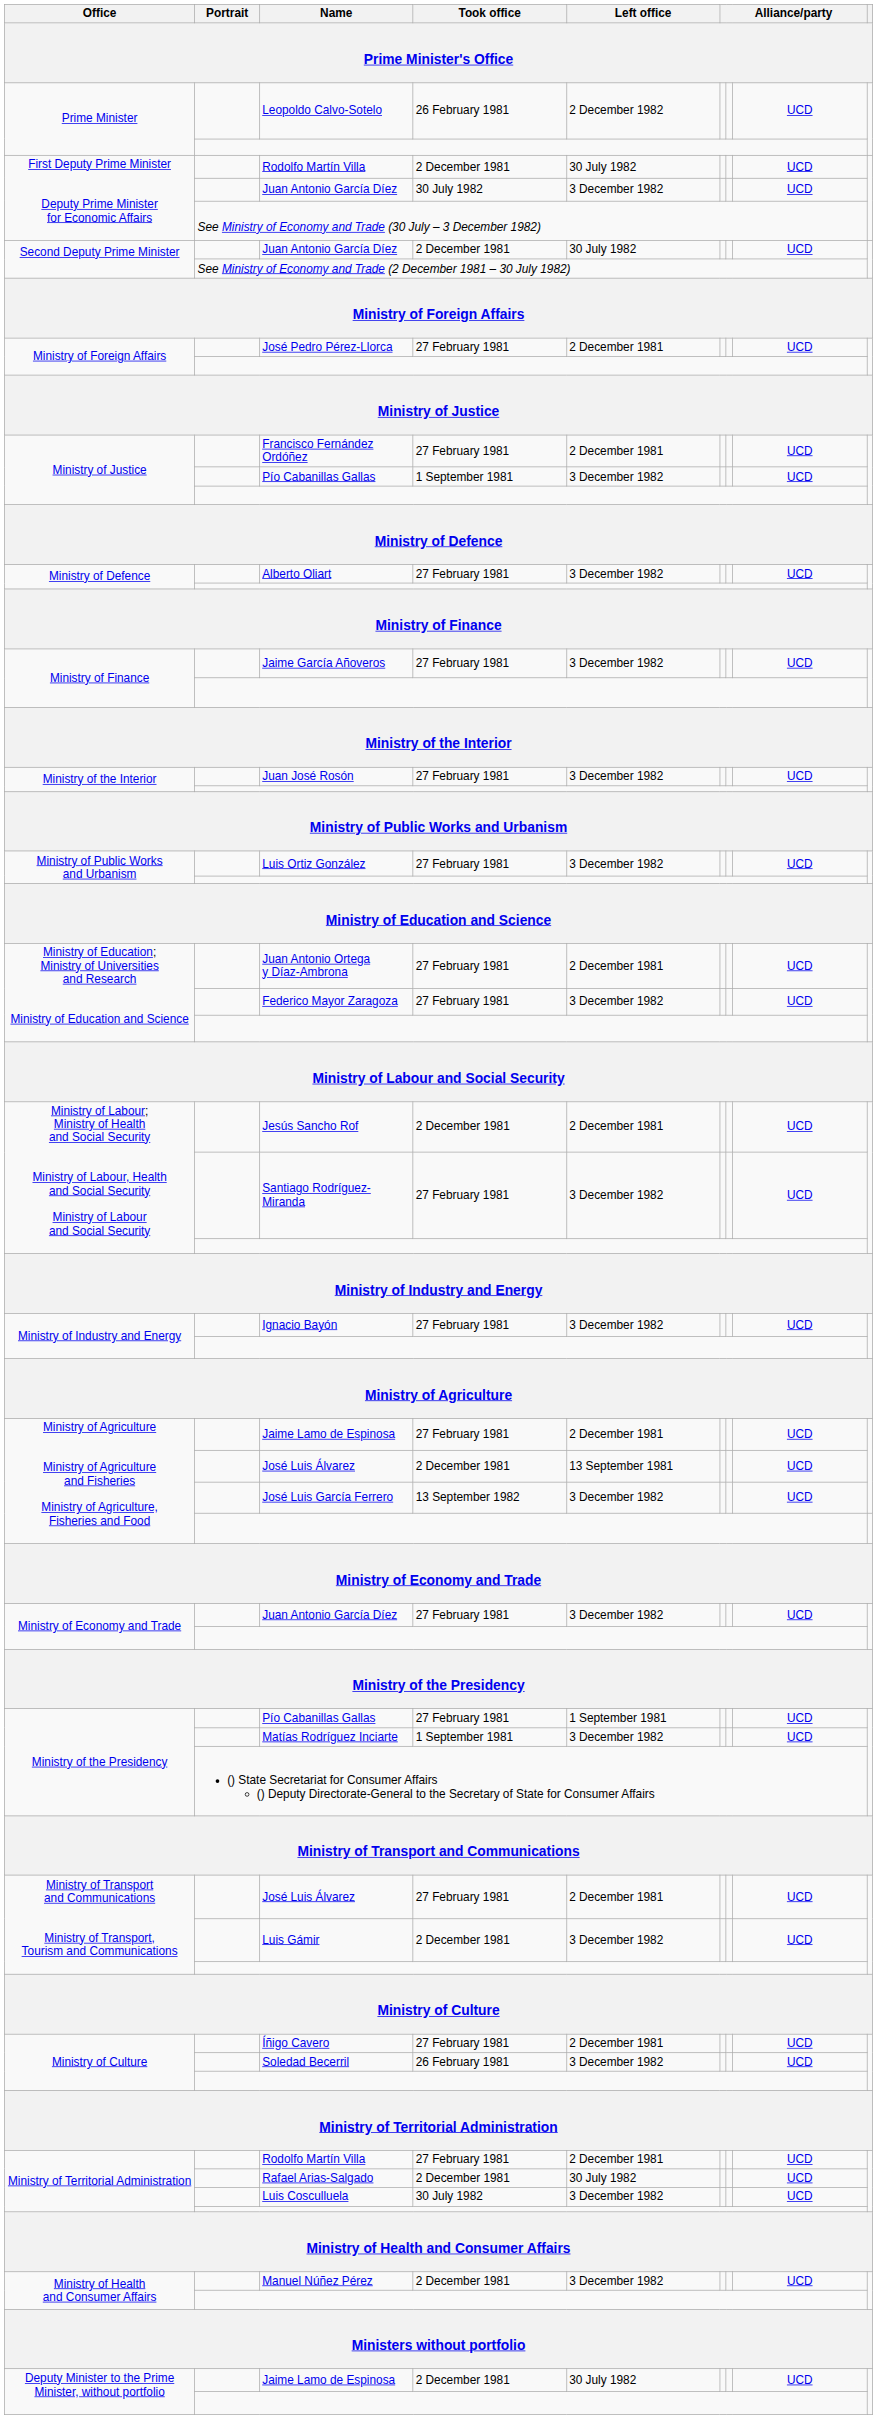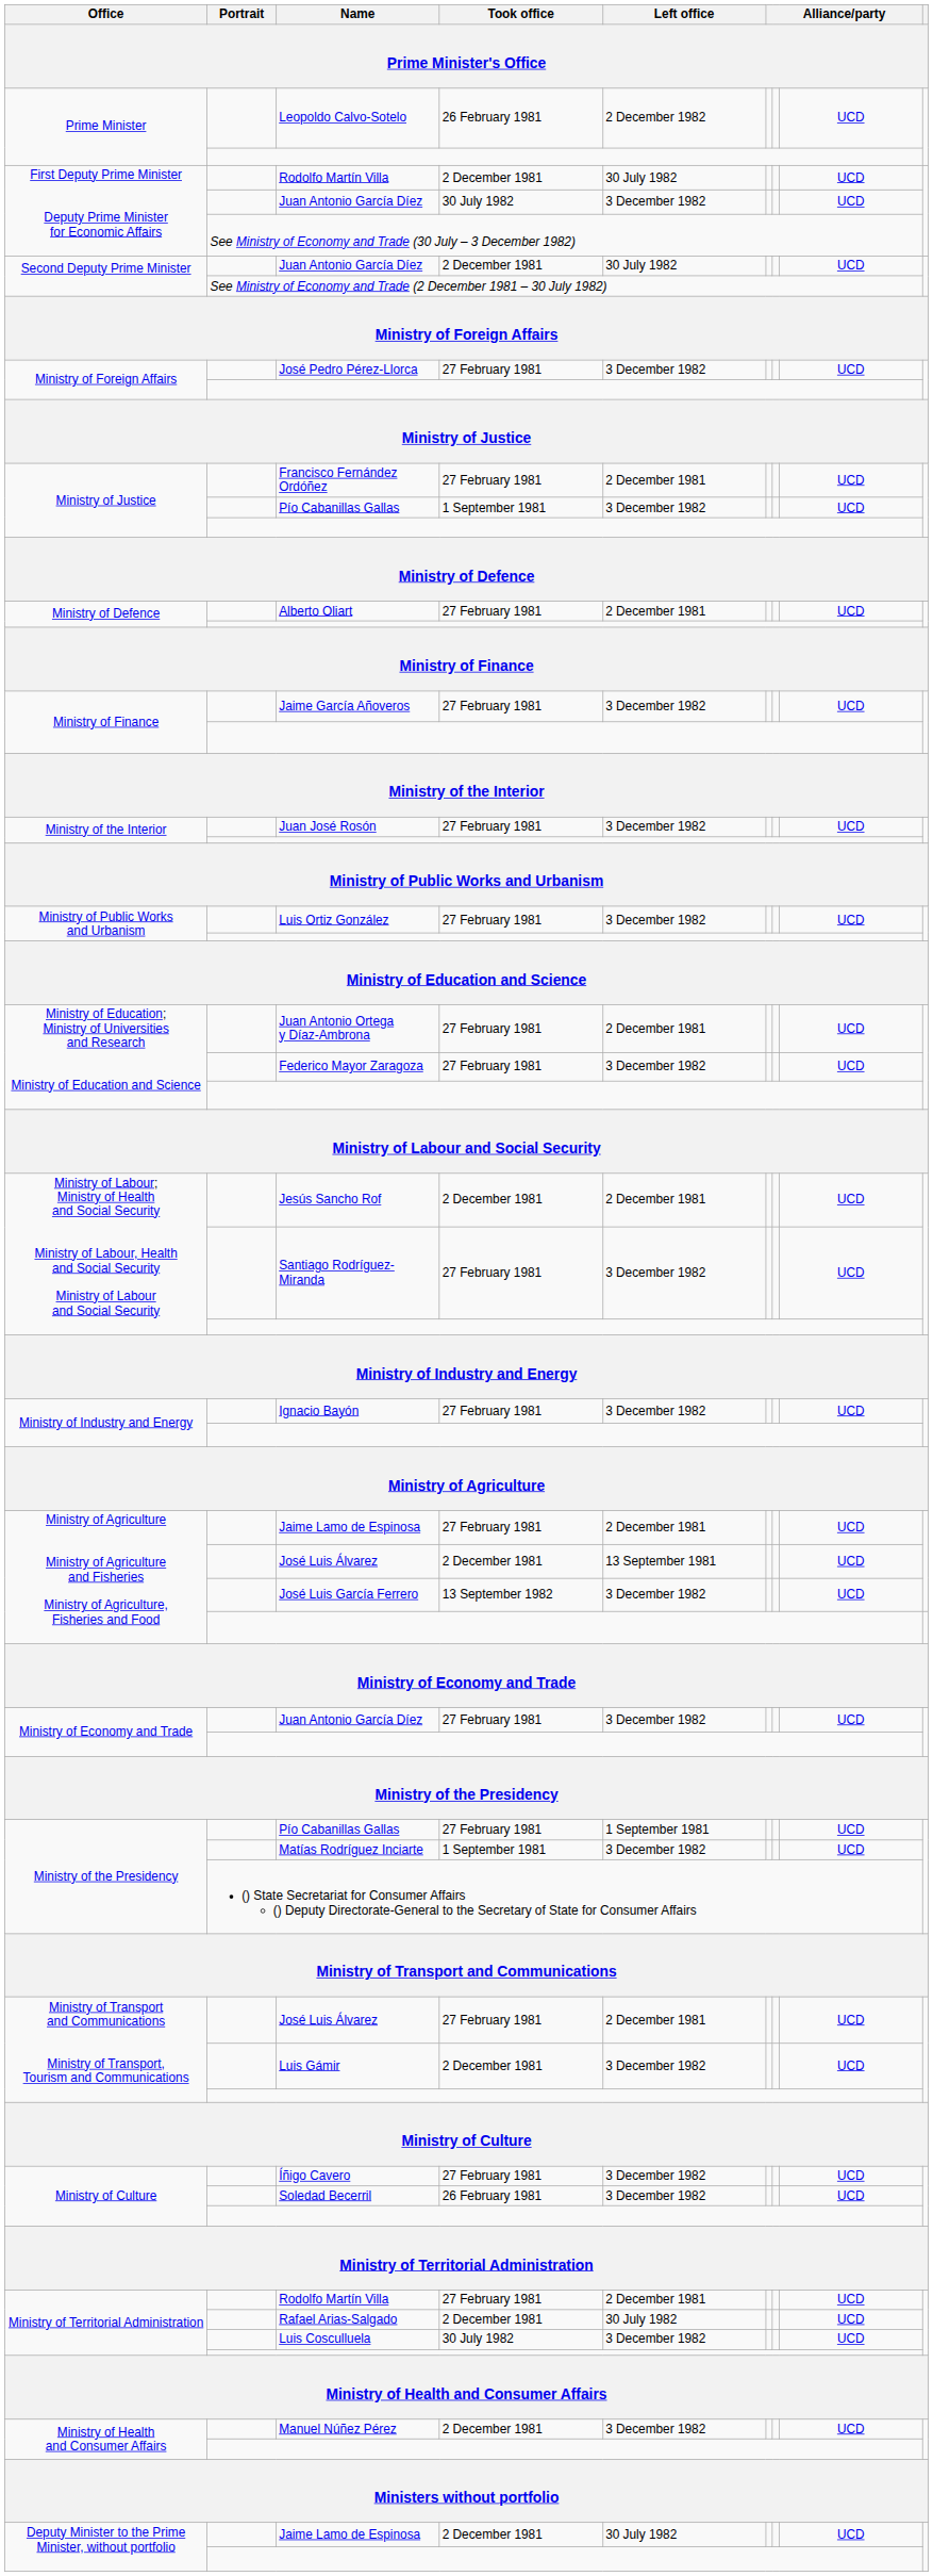José Pedro Pérez-Llorca | Left office: 2 December 1981 -> 3 December 1982
Alberto Oliart | Left office: 3 December 1982 -> 2 December 1981
Íñigo Cavero | Left office: 2 December 1981 -> 3 December 1982
